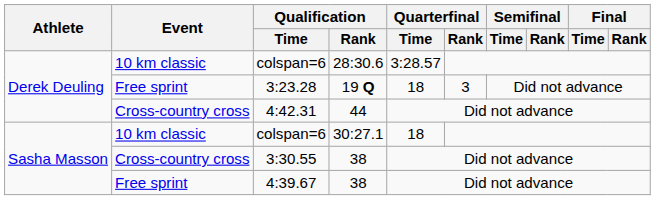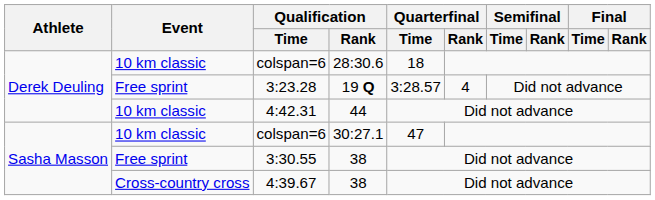colspan=6 / 28:30.6 | Quarterfinal / Time: 3:28.57 -> 18
3:23.28 | Quarterfinal / Time: 18 -> 3:28.57
3:23.28 | Quarterfinal / Rank: 3 -> 4
4:42.31 | Event: Cross-country cross -> 10 km classic
colspan=6 / 30:27.1 | Quarterfinal / Time: 18 -> 47
3:30.55 | Event: Cross-country cross -> Free sprint
4:39.67 | Event: Free sprint -> Cross-country cross
